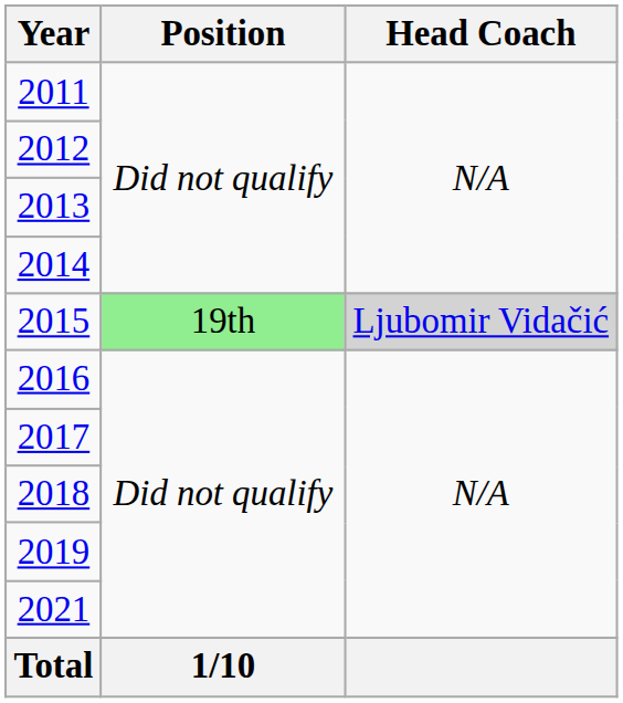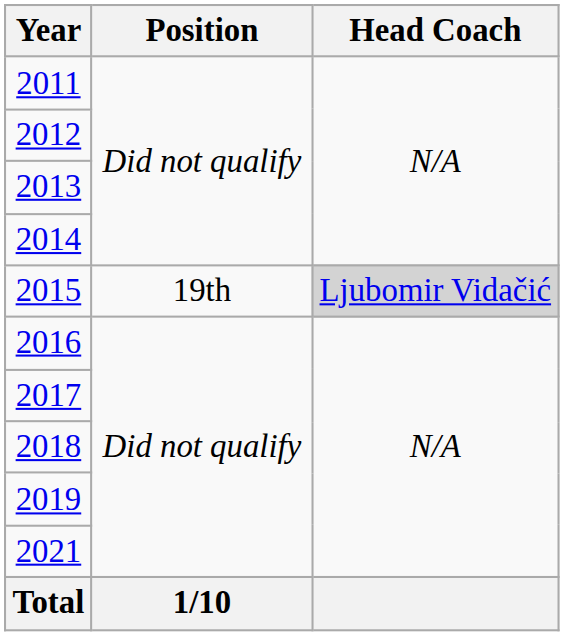2015 | Position: lightgreen background -> no background
